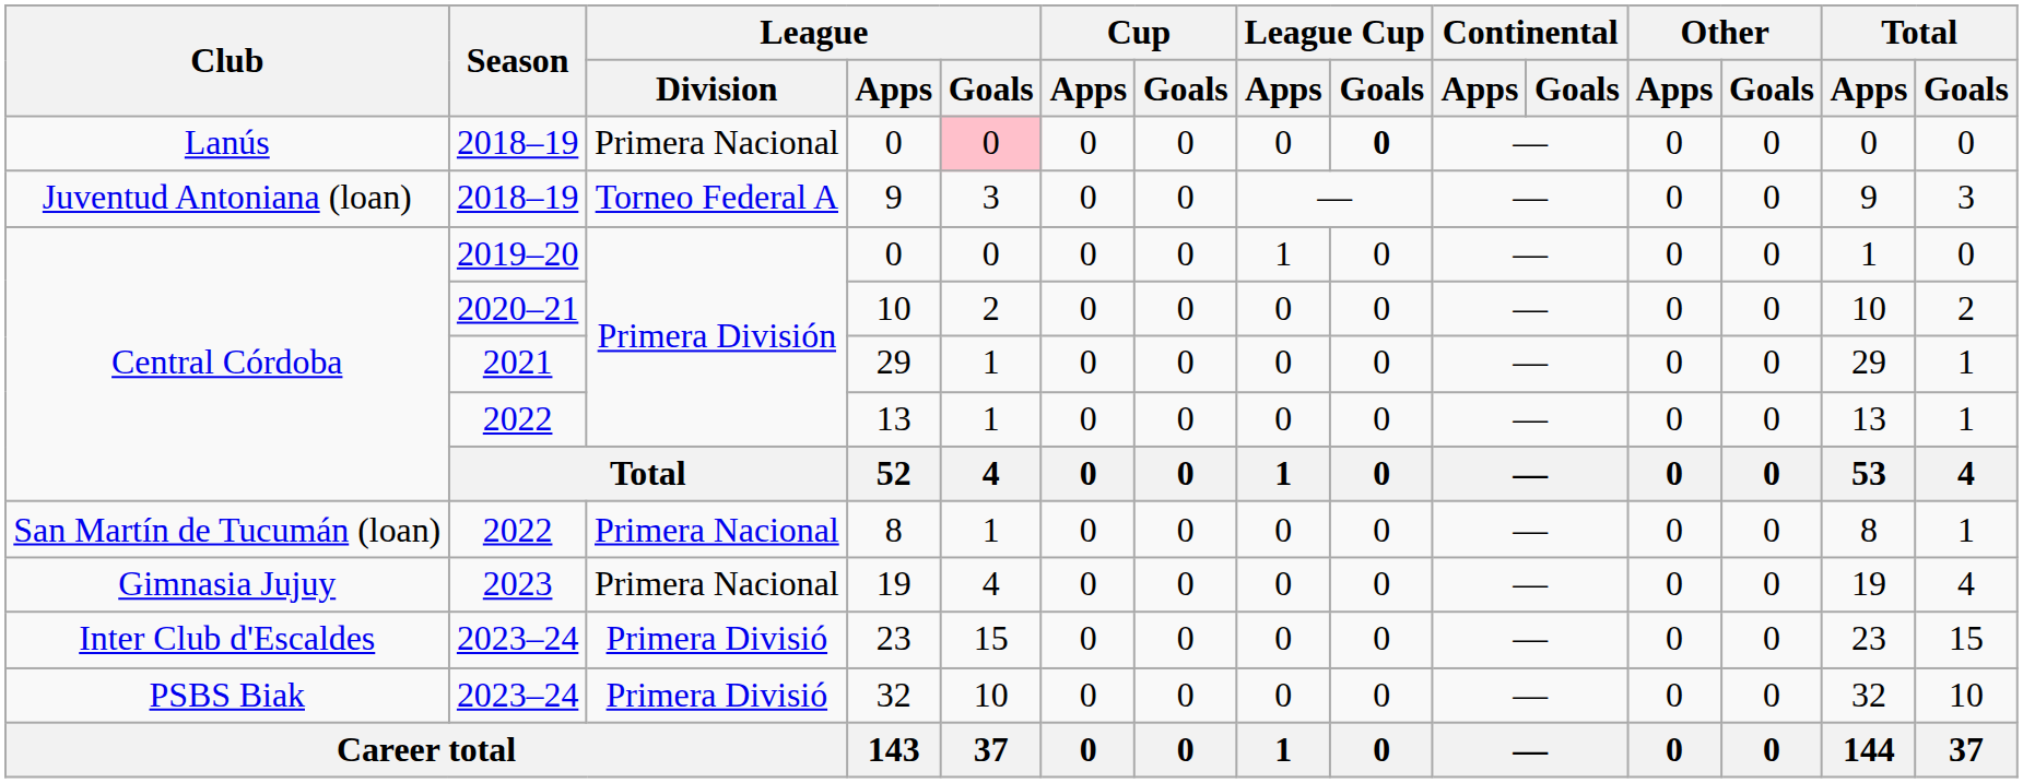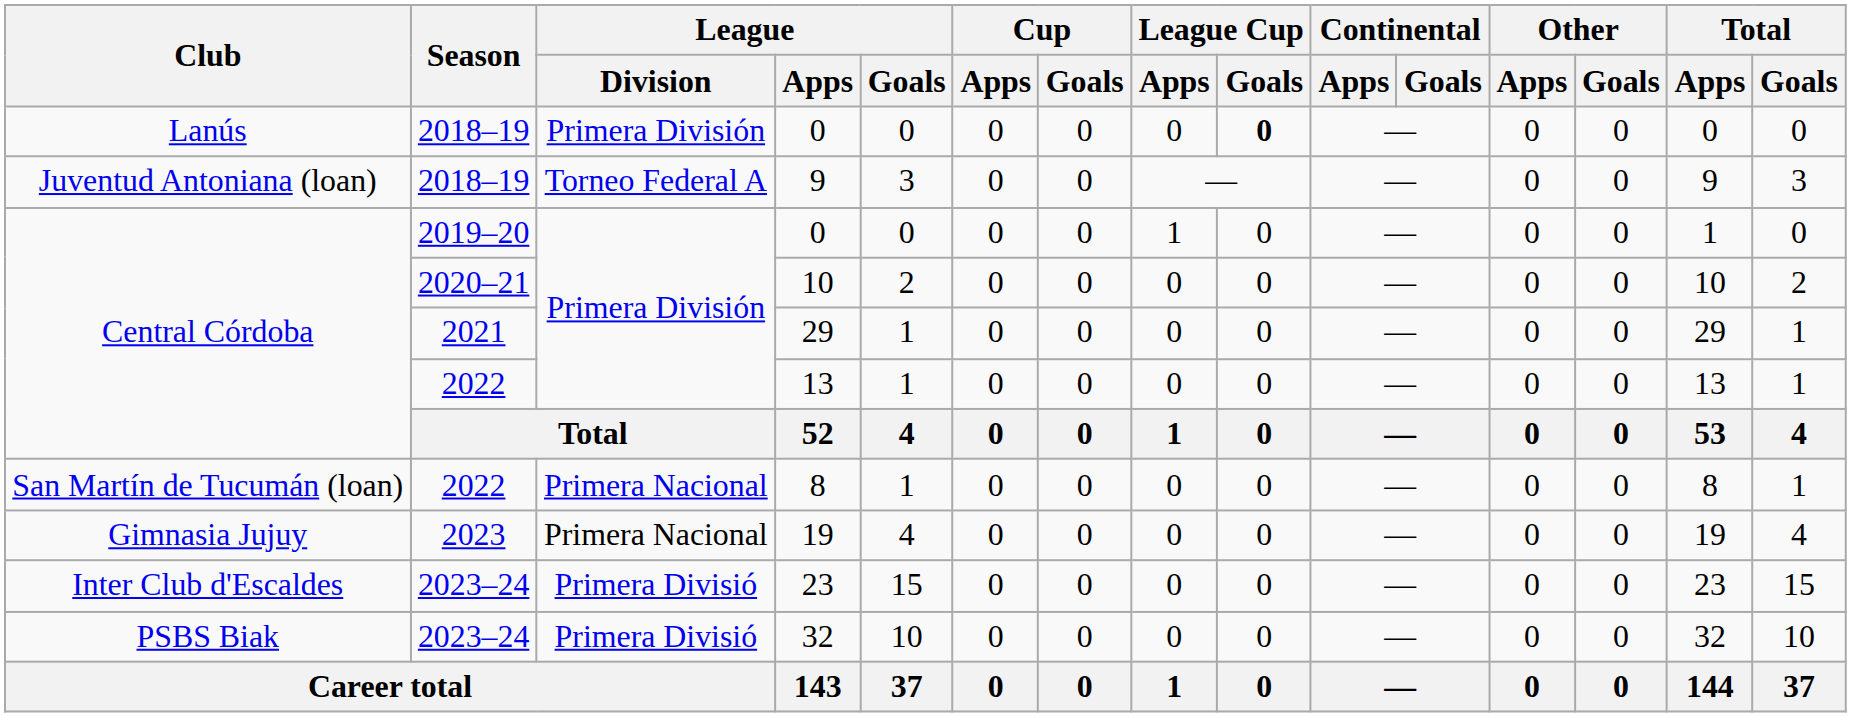Lanús / 0 | League / Division: Primera Nacional -> Primera División
Lanús / 0 | League / Goals: pink background -> no background
